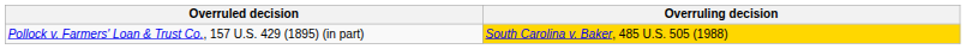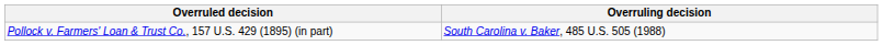row 2 | Overruling decision: gold background -> no background
